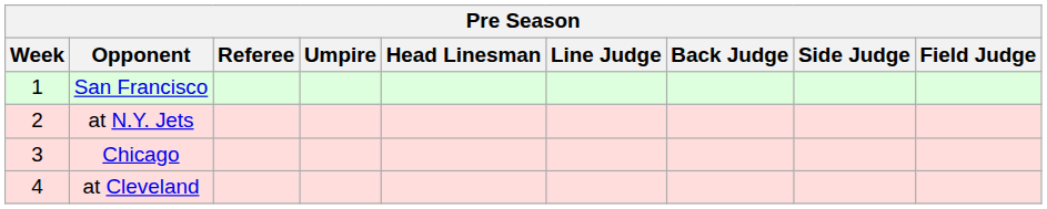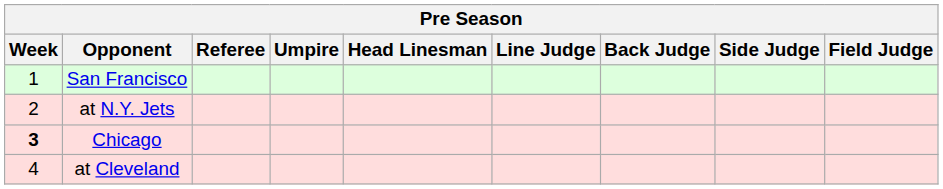Chicago | Week: normal -> bold
